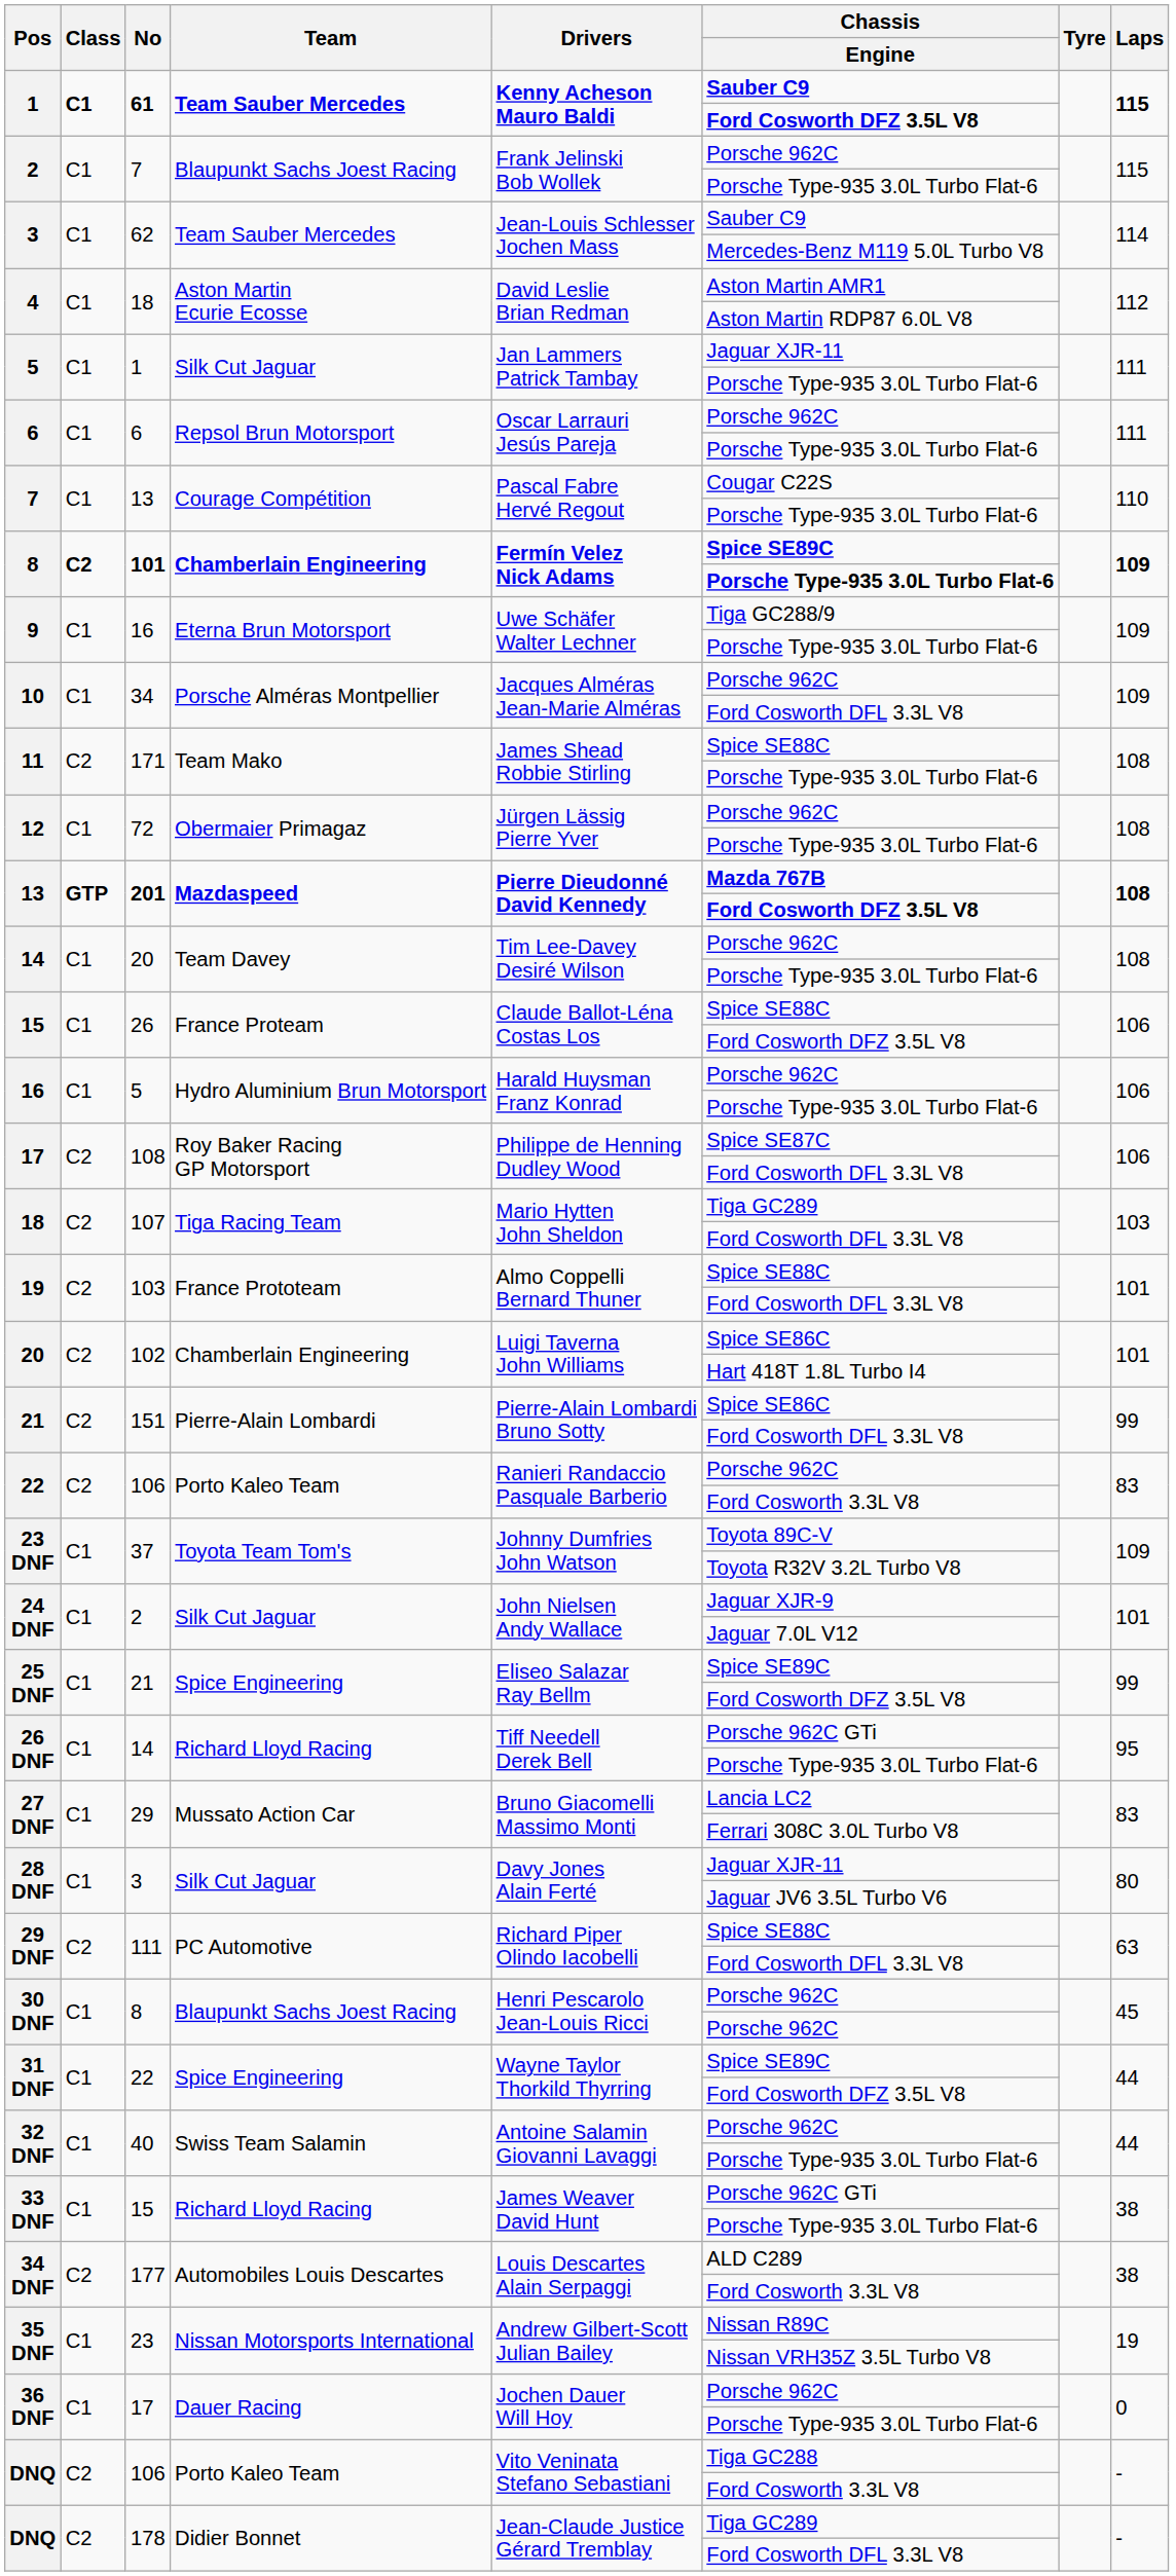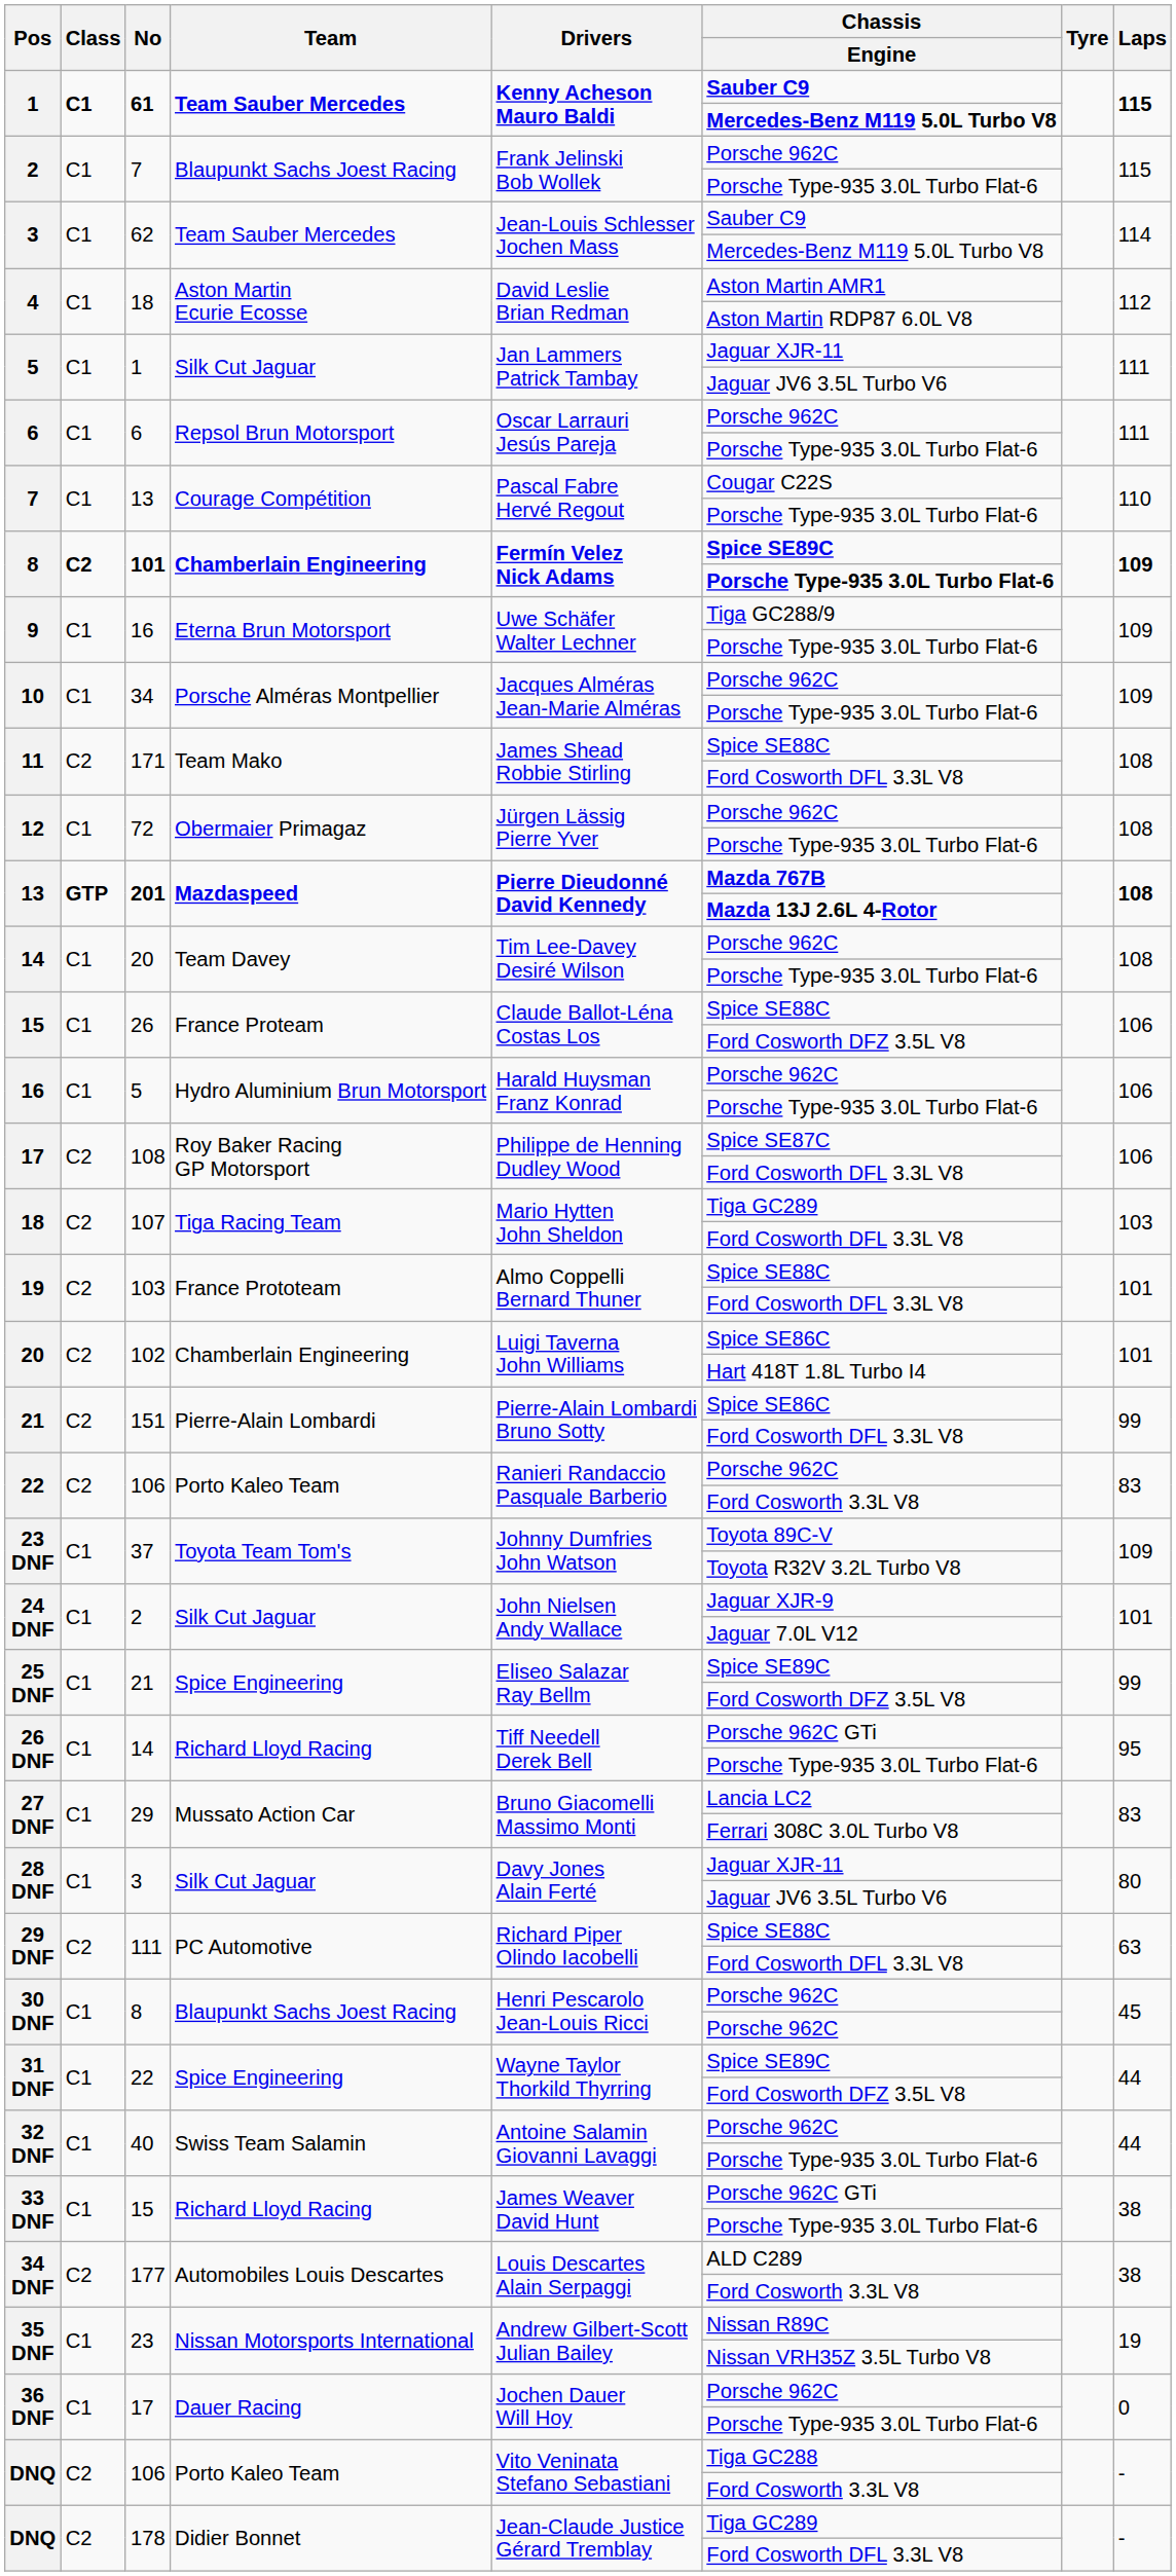row 4 | Chassis / Engine: Ford Cosworth DFZ 3.5L V8 -> Mercedes-Benz M119 5.0L Turbo V8
row 12 | Chassis / Engine: Porsche Type-935 3.0L Turbo Flat-6 -> Jaguar JV6 3.5L Turbo V6
row 22 | Chassis / Engine: Ford Cosworth DFL 3.3L V8 -> Porsche Type-935 3.0L Turbo Flat-6
row 24 | Chassis / Engine: Porsche Type-935 3.0L Turbo Flat-6 -> Ford Cosworth DFL 3.3L V8
row 28 | Chassis / Engine: Ford Cosworth DFZ 3.5L V8 -> Mazda 13J 2.6L 4-Rotor
